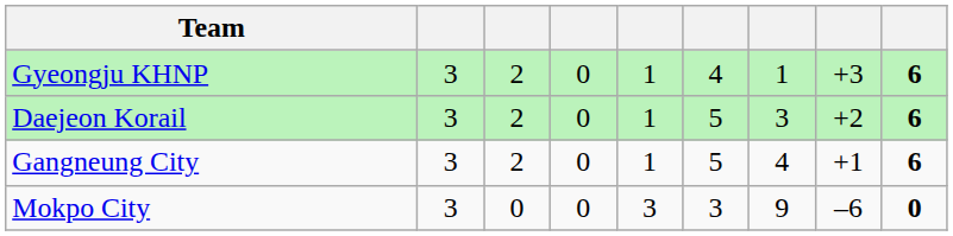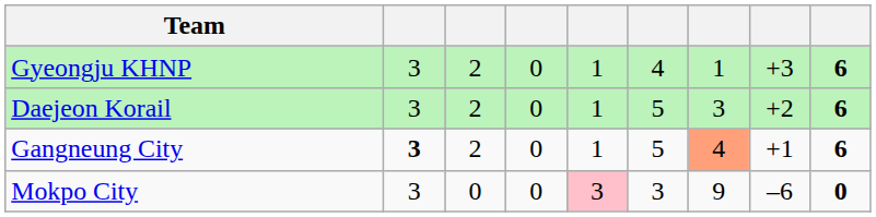Gangneung City | column 2: normal -> bold
Gangneung City | column 7: no background -> lightsalmon background
Mokpo City | column 5: no background -> pink background
